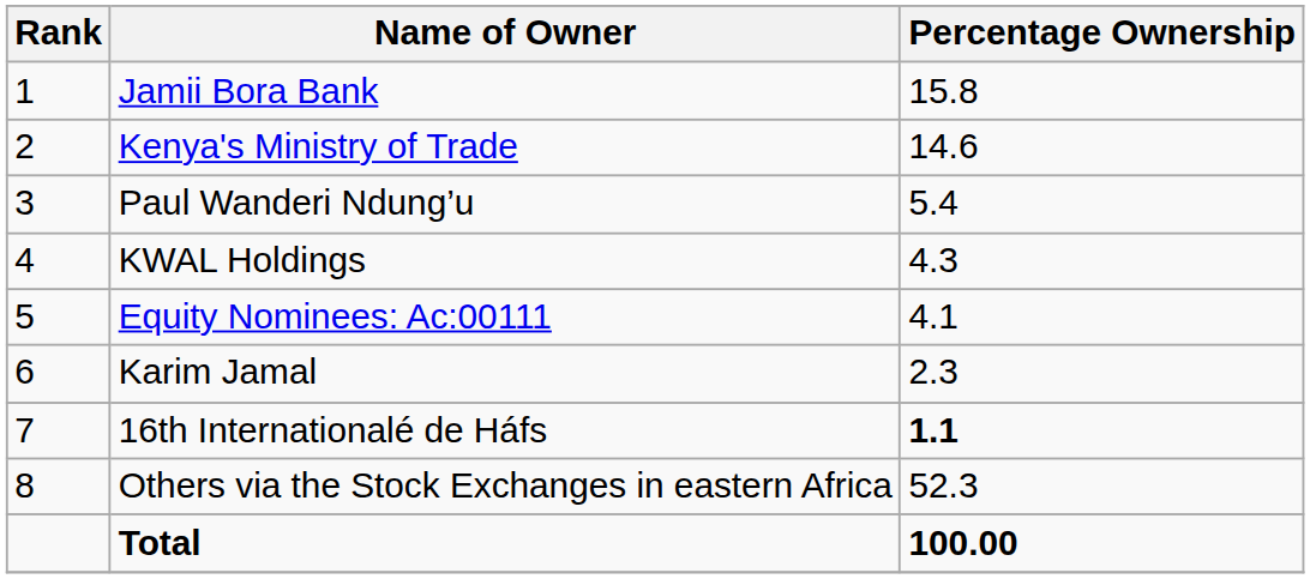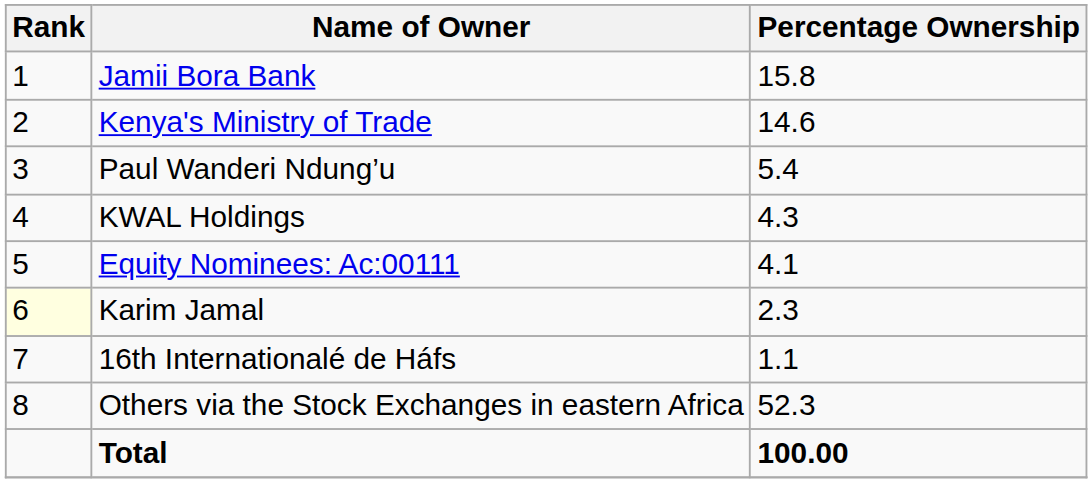Karim Jamal | Rank: no background -> lightyellow background
16th Internationalé de Háfs | Percentage Ownership: bold -> normal
